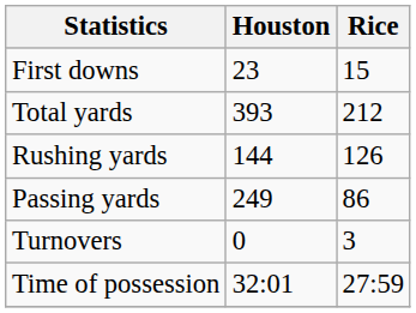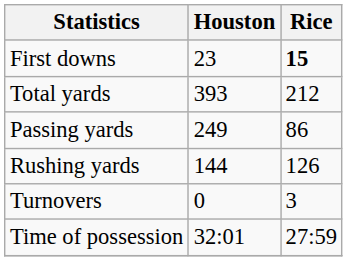First downs | Rice: normal -> bold
rows swapped: Rushing yards <-> Passing yards
